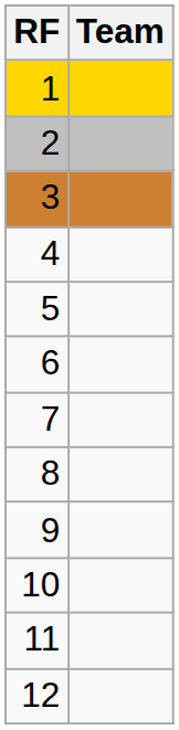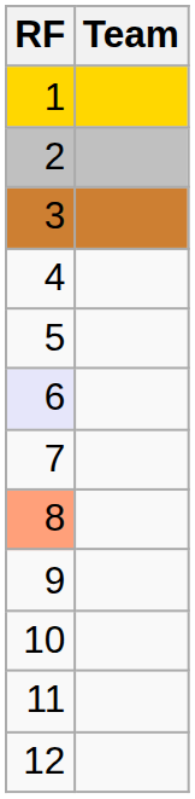6 | RF: no background -> lavender background
8 | RF: no background -> lightsalmon background
